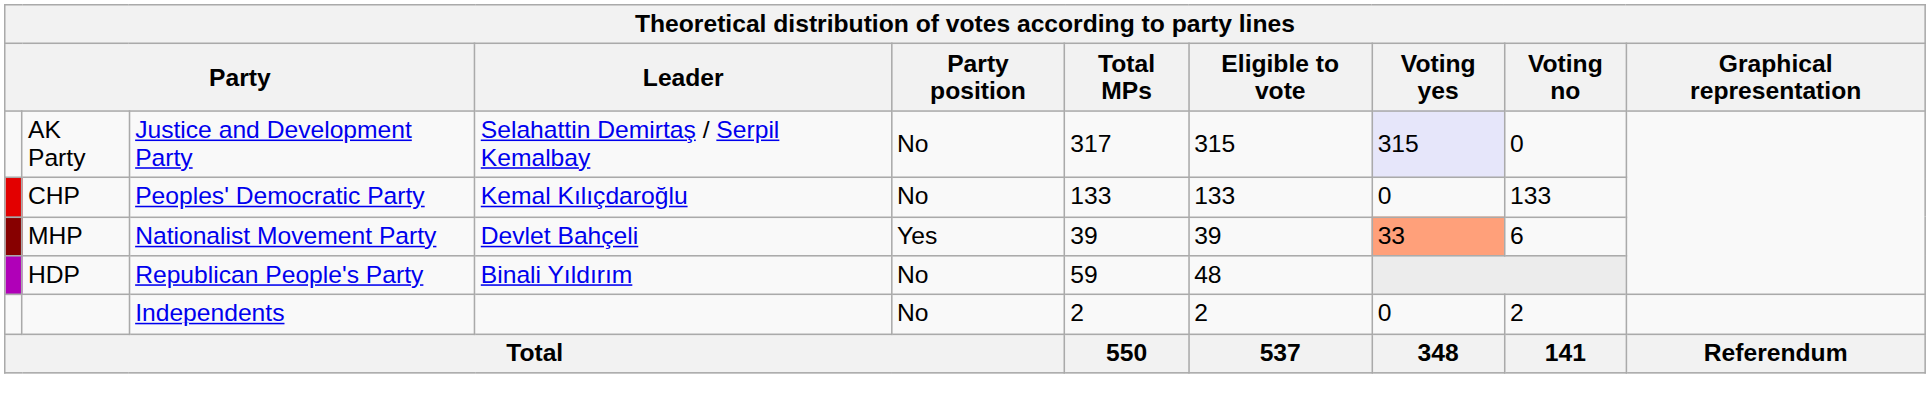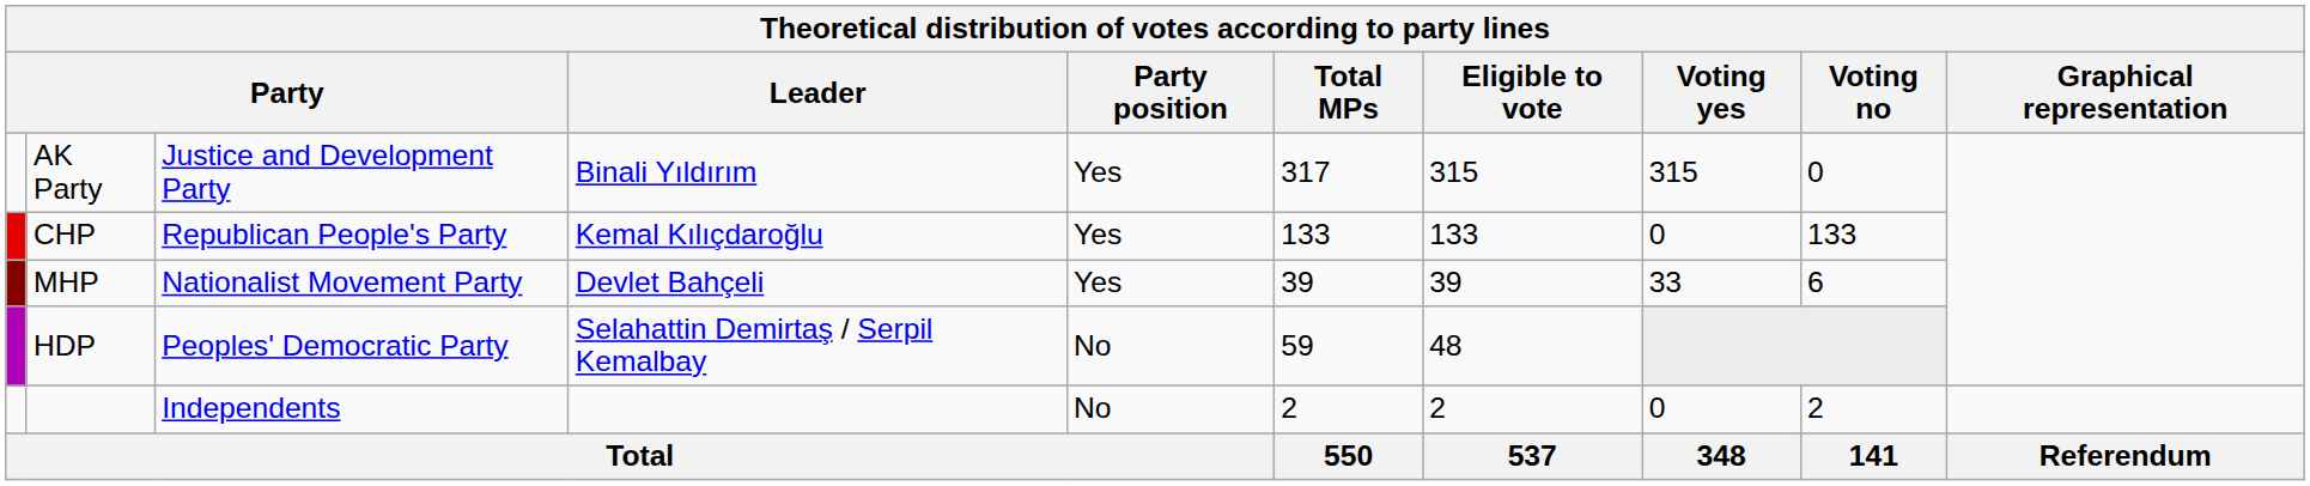AK Party | Leader: Selahattin Demirtaş / Serpil Kemalbay -> Binali Yıldırım
AK Party | Party position: No -> Yes
AK Party | Voting yes: lavender background -> no background
CHP | column 3: Peoples' Democratic Party -> Republican People's Party
CHP | Party position: No -> Yes
MHP | Voting yes: lightsalmon background -> no background
HDP | column 3: Republican People's Party -> Peoples' Democratic Party
HDP | Leader: Binali Yıldırım -> Selahattin Demirtaş / Serpil Kemalbay
